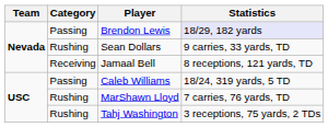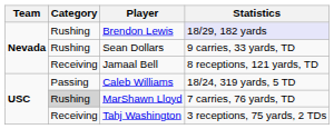Brendon Lewis | Category: Passing -> Rushing
MarShawn Lloyd | Category: no background -> lightgrey background
Tahj Washington | Category: Rushing -> Receiving
